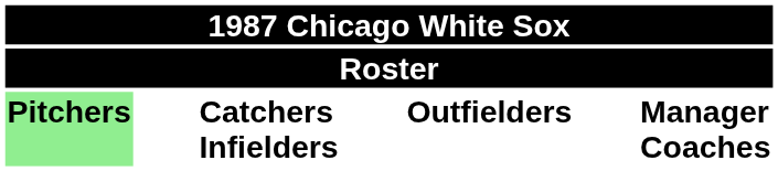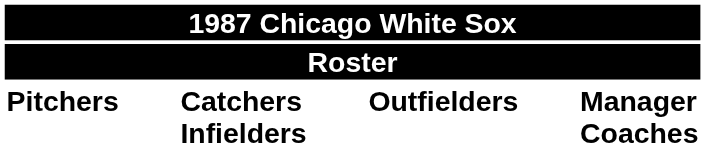Pitchers | column 1: lightgreen background -> no background
